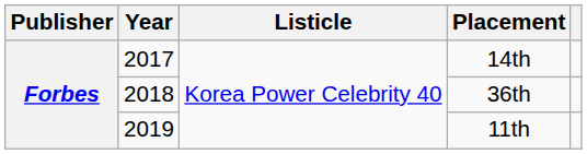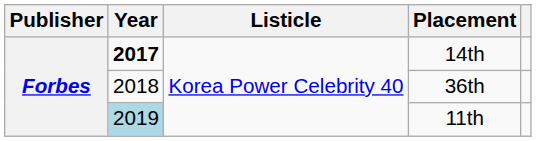14th | Year: normal -> bold
11th | Year: no background -> lightblue background
